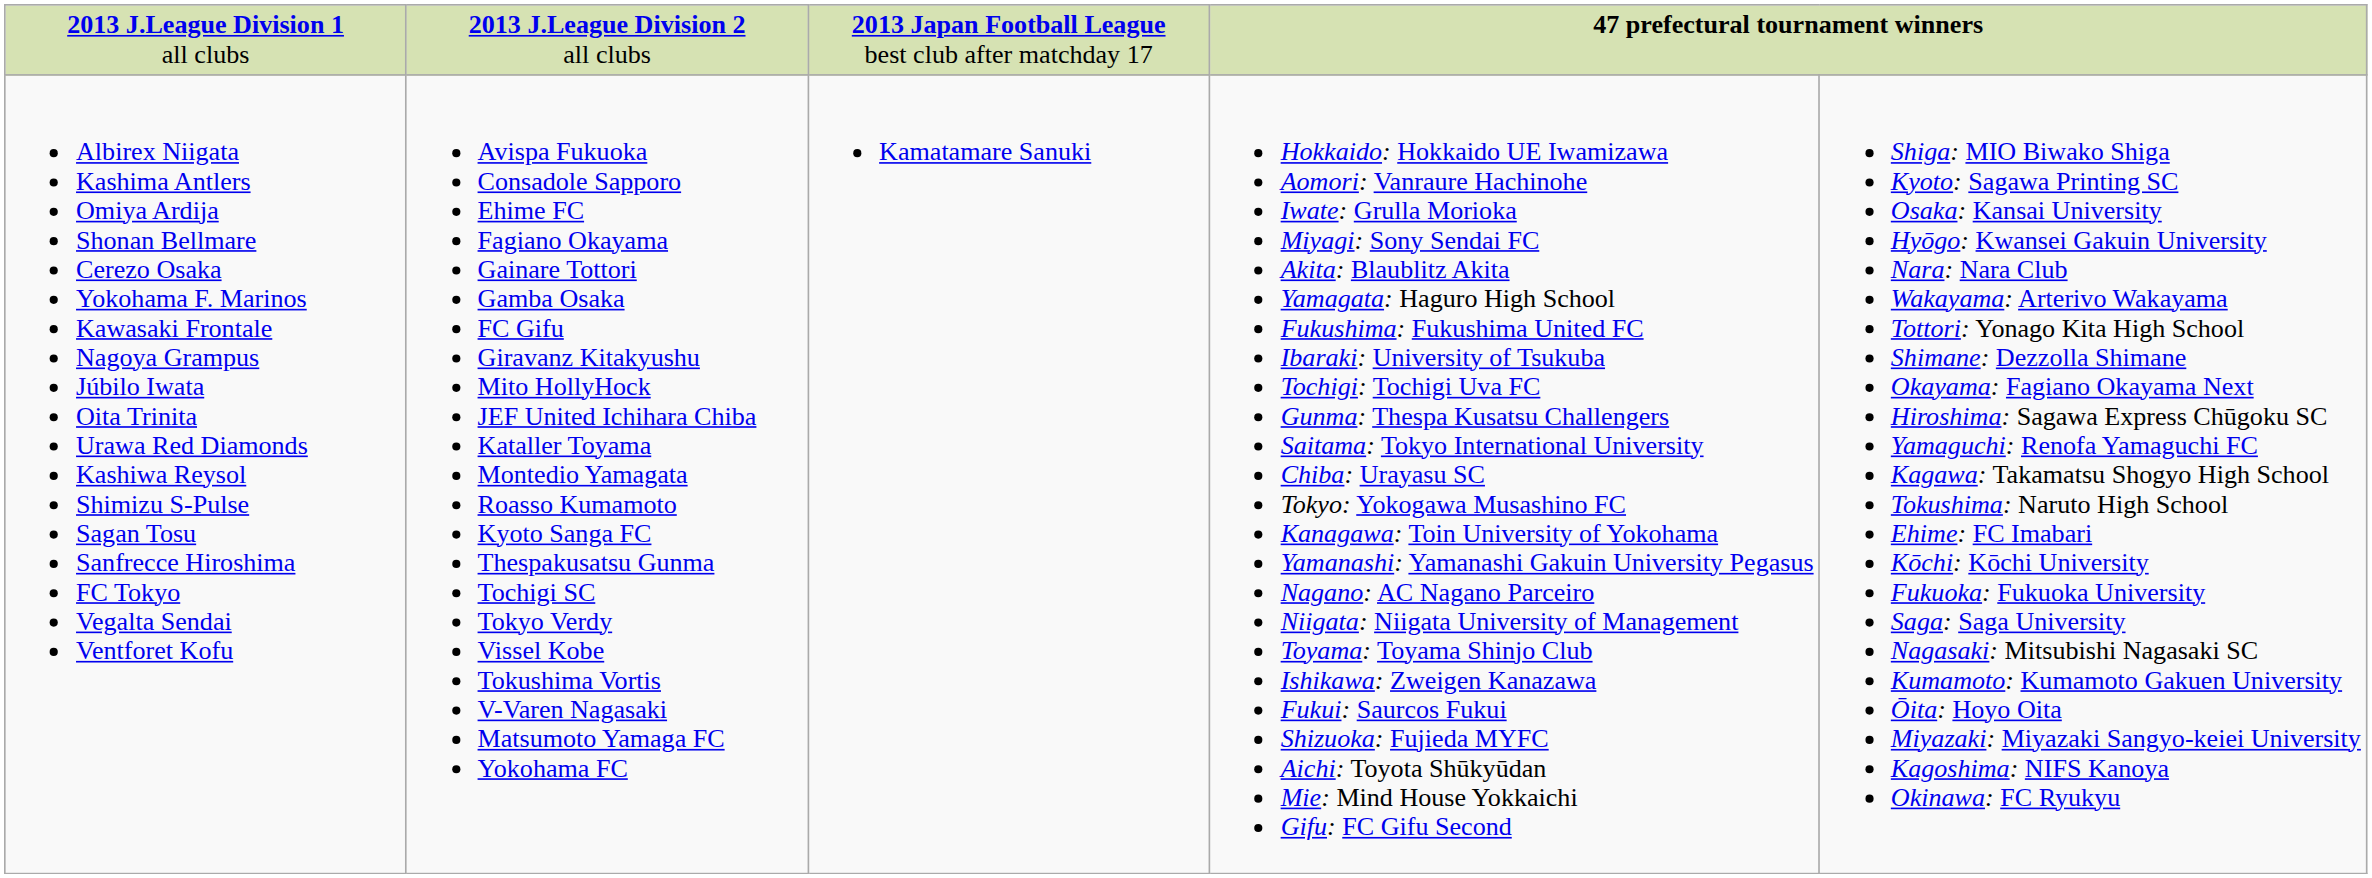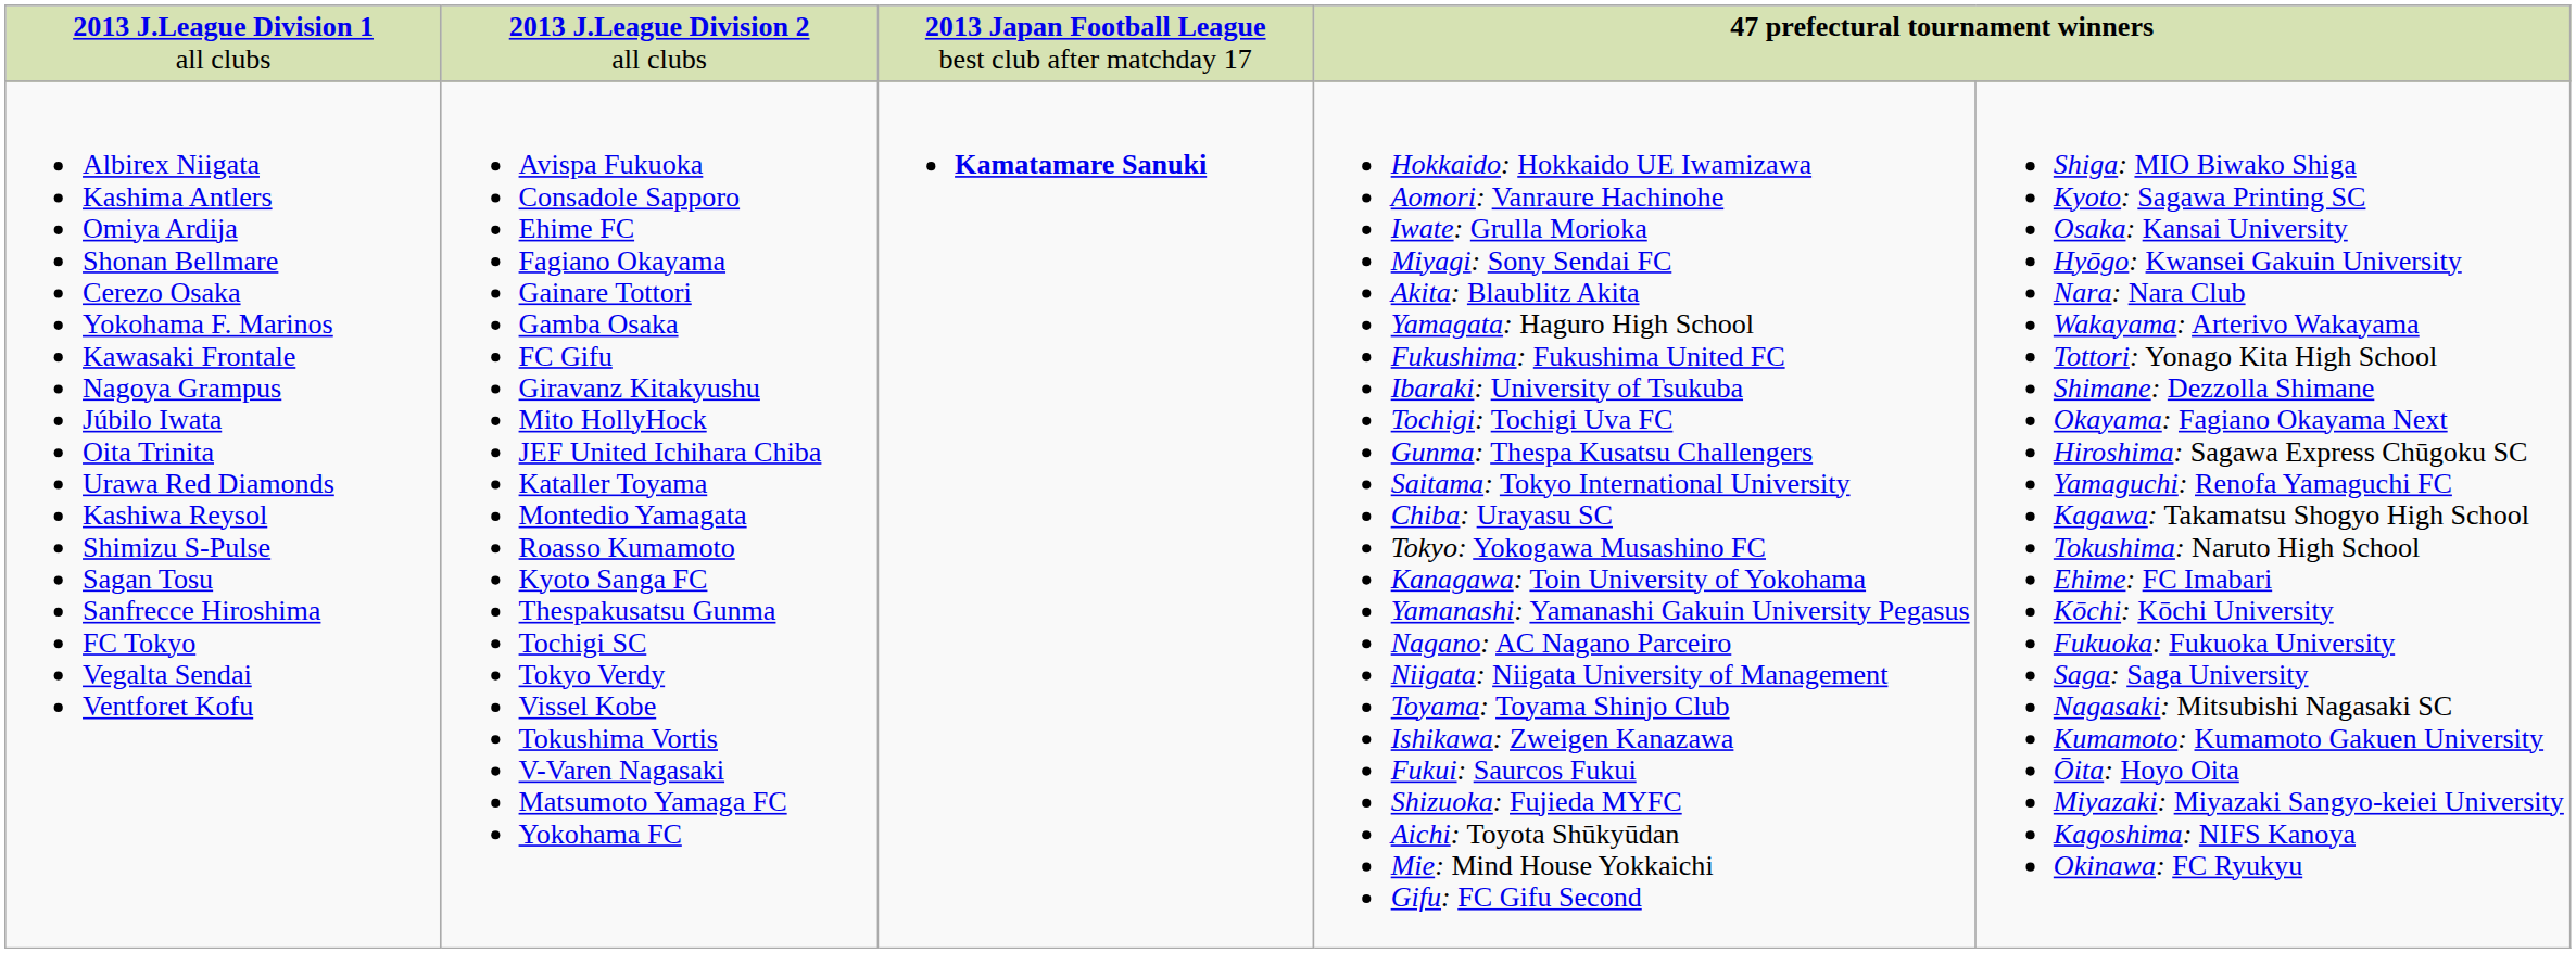row 2 | column 3: normal -> bold
